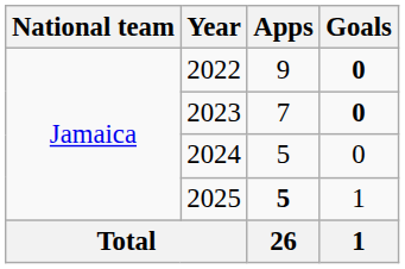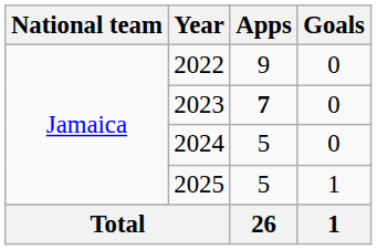2022 | Goals: bold -> normal
2023 | Apps: normal -> bold
2023 | Goals: bold -> normal
2025 | Apps: bold -> normal
